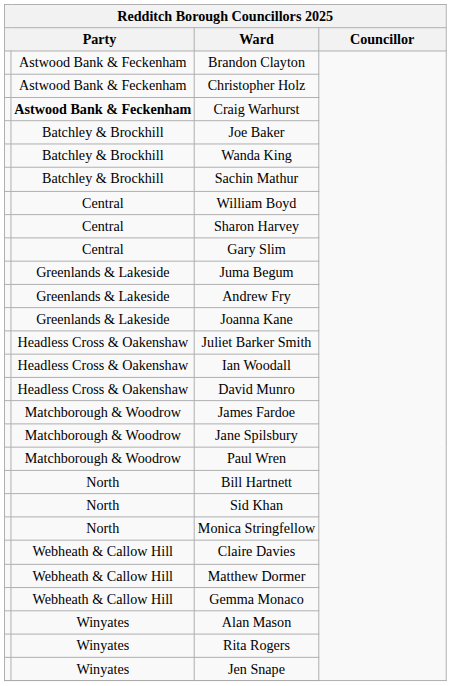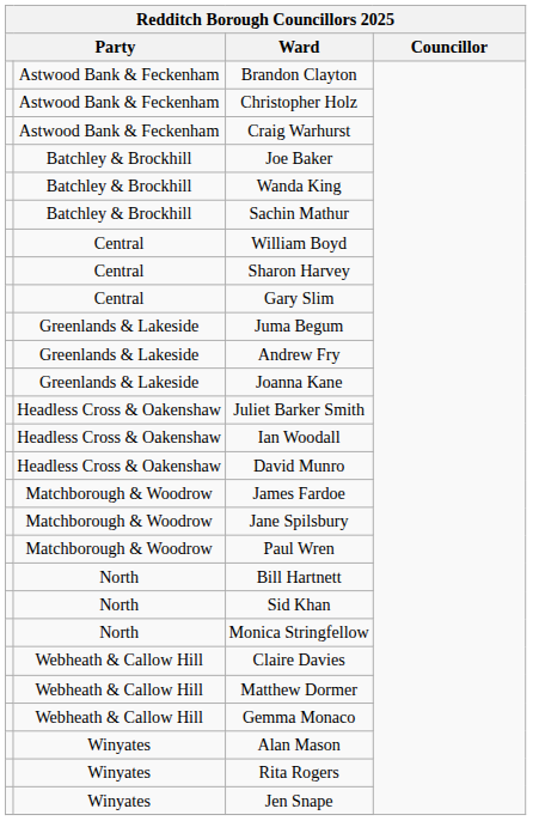Craig Warhurst | column 2: bold -> normal
